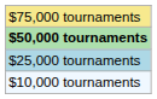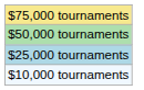row 2 | column 1: bold -> normal
